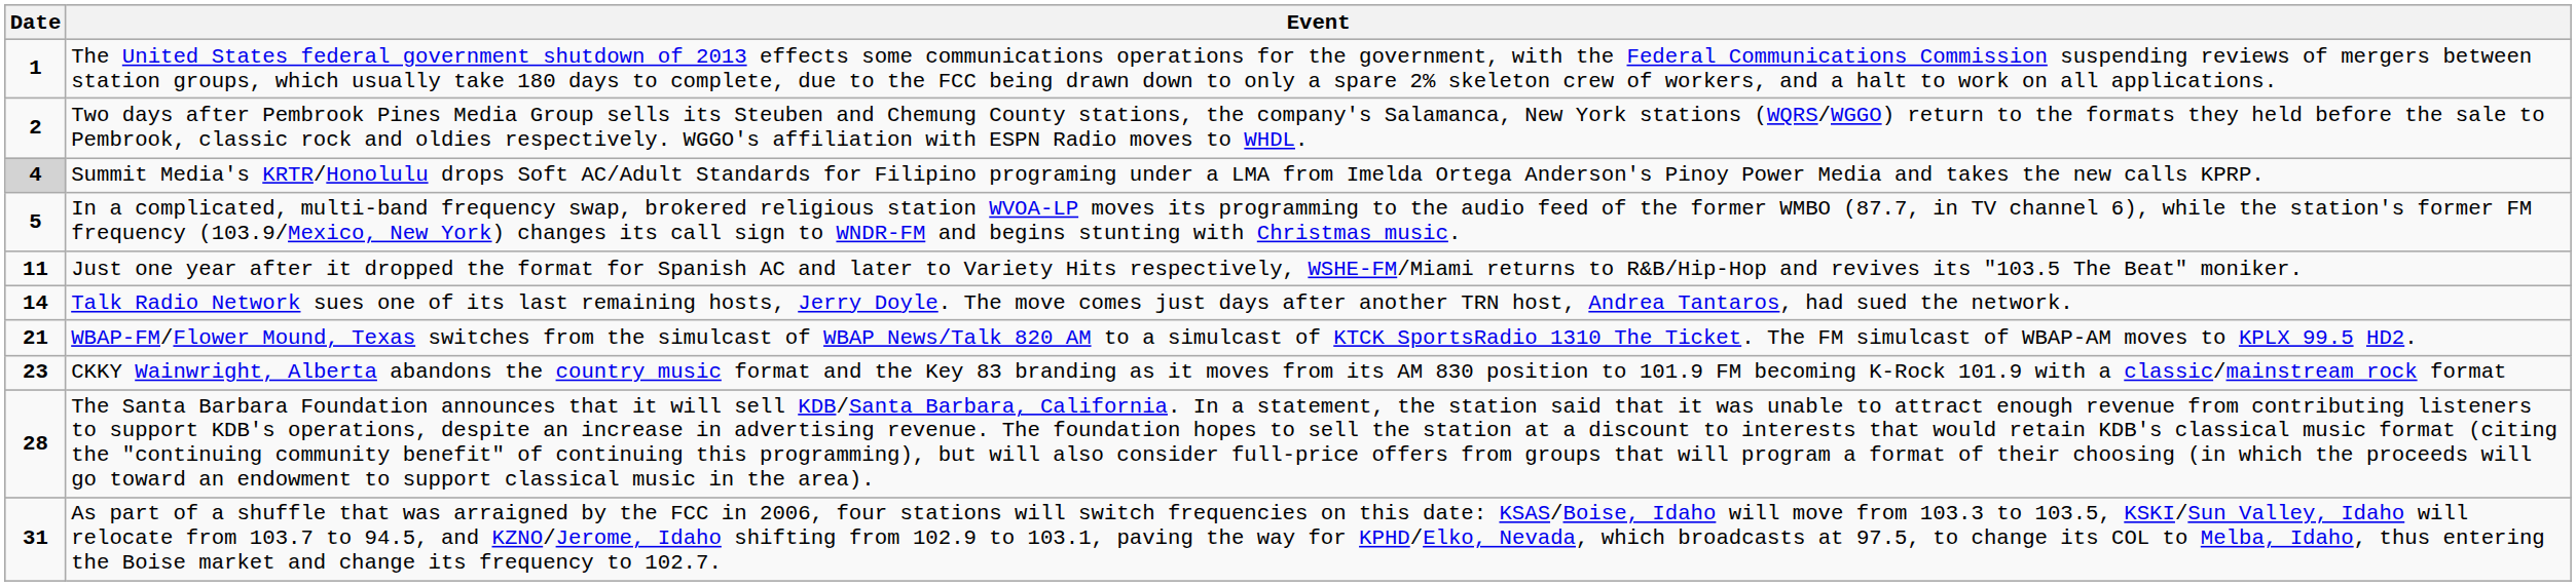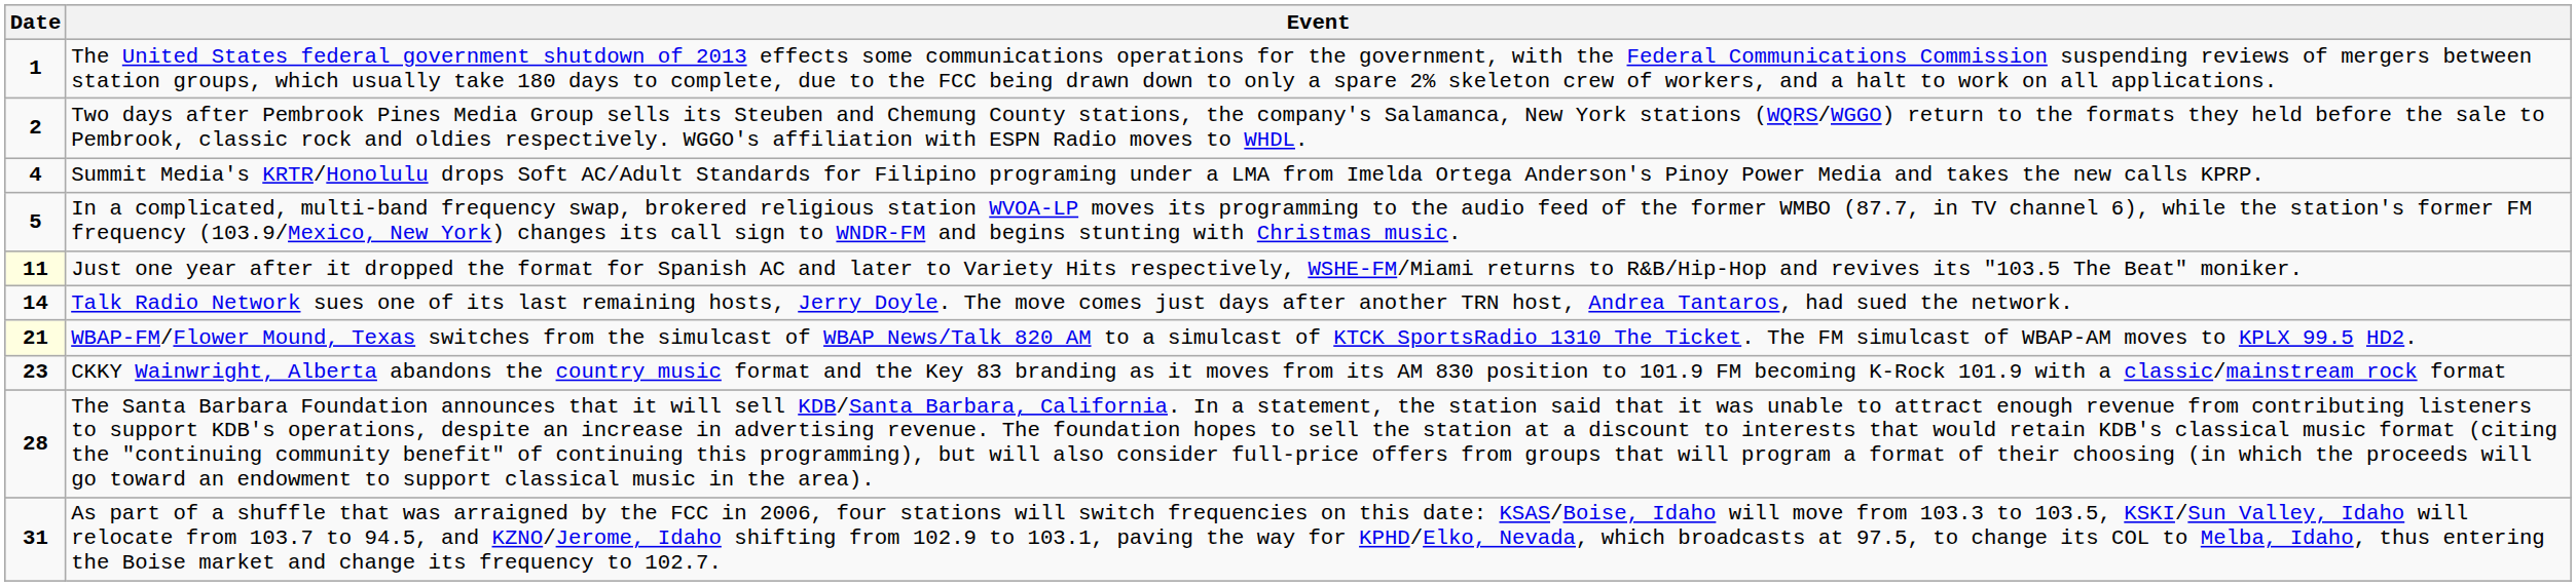row 4 | Date: lightgrey background -> no background
row 6 | Date: no background -> lightyellow background
row 8 | Date: no background -> lightyellow background
